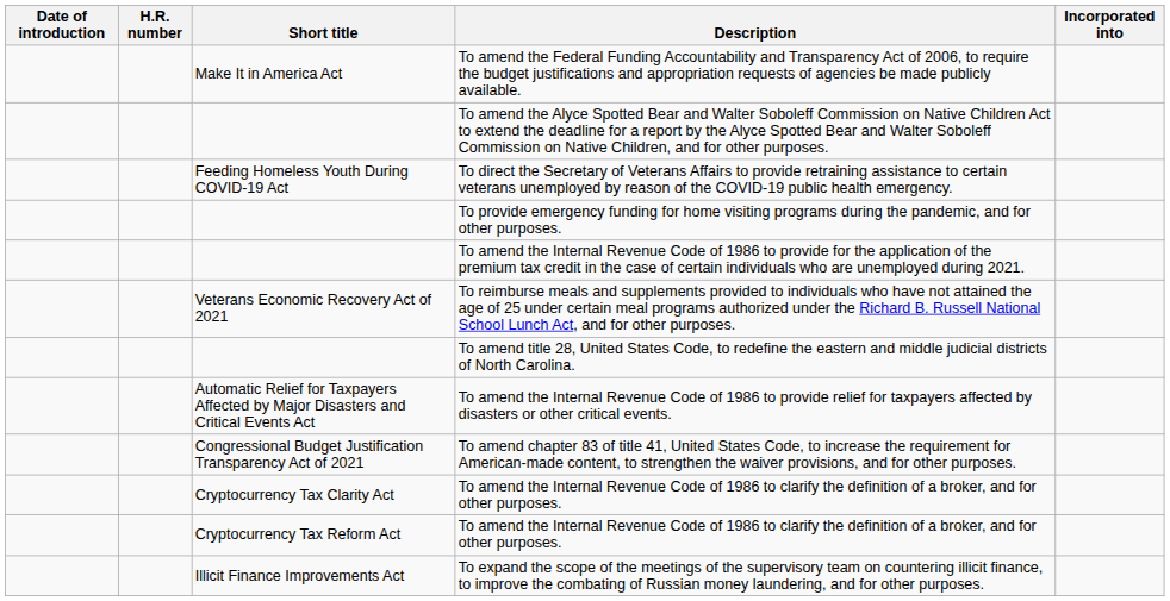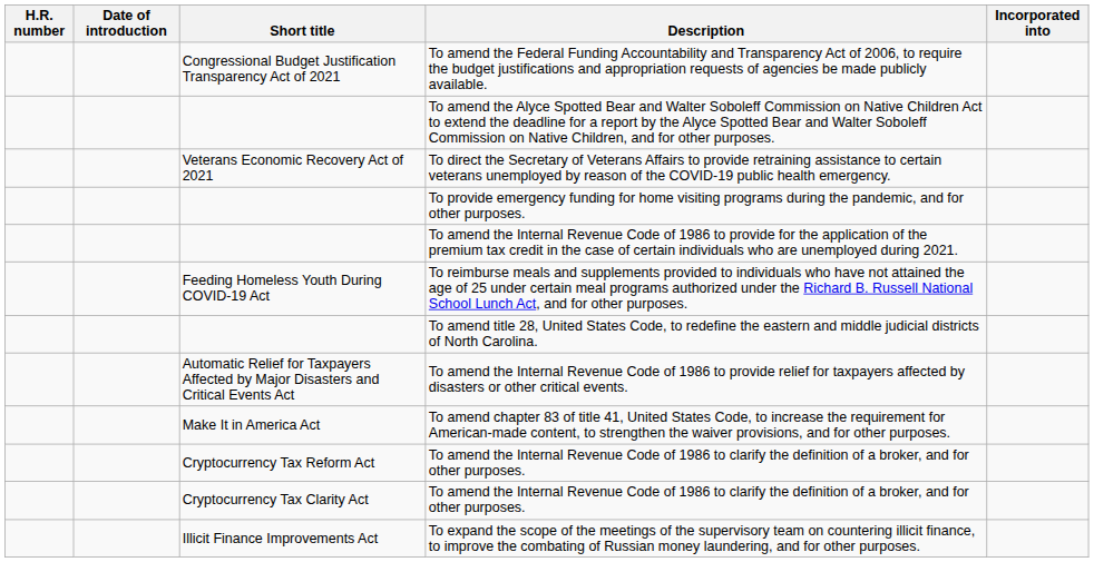columns swapped: H.R. number <-> Date of introduction
row 2 | Short title: Make It in America Act -> Congressional Budget Justification Transparency Act of 2021
row 4 | Short title: Feeding Homeless Youth During COVID-19 Act -> Veterans Economic Recovery Act of 2021
row 7 | Short title: Veterans Economic Recovery Act of 2021 -> Feeding Homeless Youth During COVID-19 Act
row 10 | Short title: Congressional Budget Justification Transparency Act of 2021 -> Make It in America Act
row 11 | Short title: Cryptocurrency Tax Clarity Act -> Cryptocurrency Tax Reform Act
row 12 | Short title: Cryptocurrency Tax Reform Act -> Cryptocurrency Tax Clarity Act
